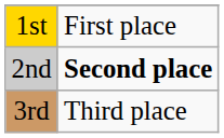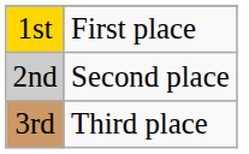2nd | column 2: bold -> normal
